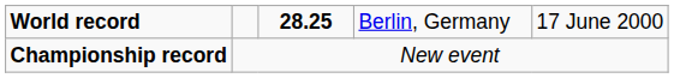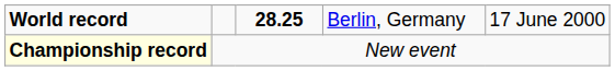Championship record | column 1: no background -> lightyellow background
